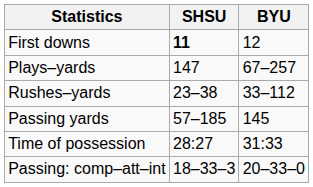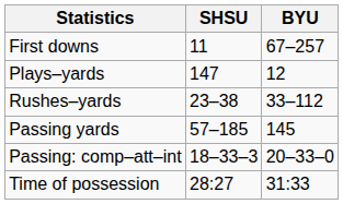First downs | SHSU: bold -> normal
First downs | BYU: 12 -> 67–257
Plays–yards | BYU: 67–257 -> 12
rows swapped: Passing: comp–att–int <-> Time of possession
